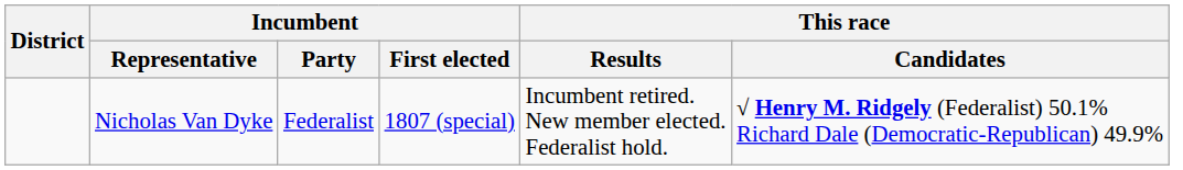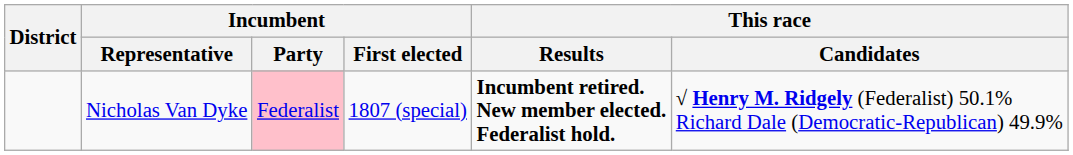Nicholas Van Dyke | Incumbent / Party: no background -> pink background
Nicholas Van Dyke | This race / Results: normal -> bold
